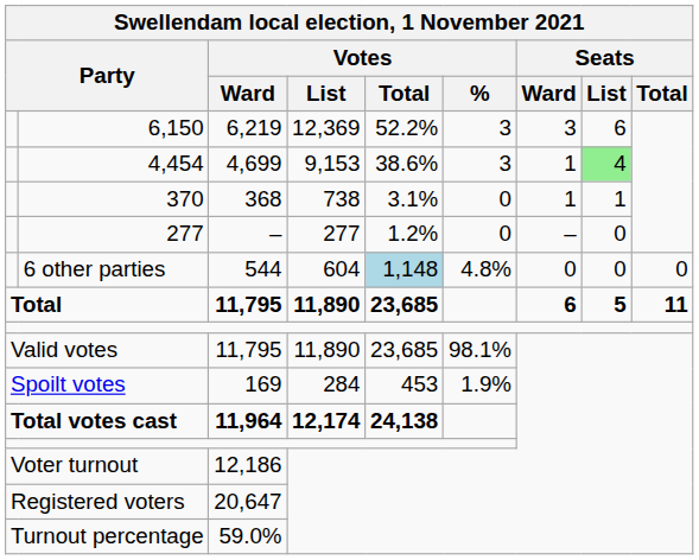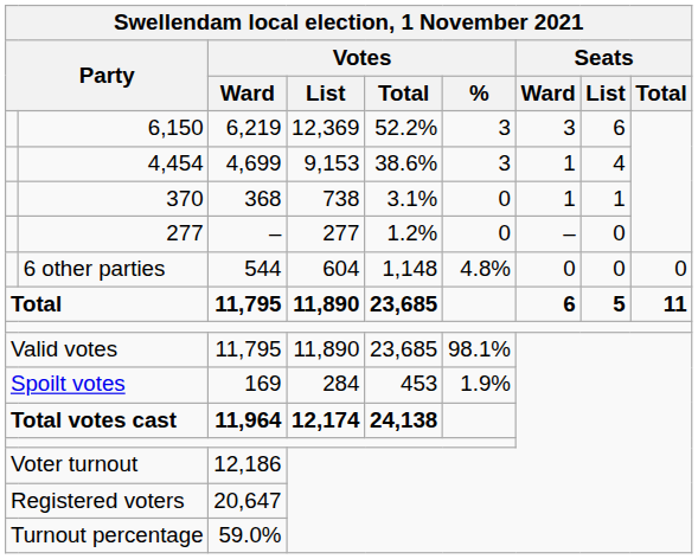4,454 | Seats / List: lightgreen background -> no background
6 other parties | Votes / Total: lightblue background -> no background
